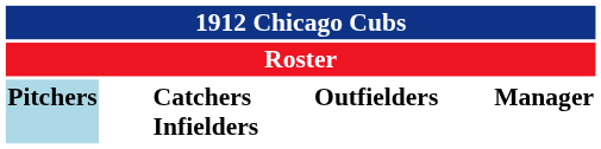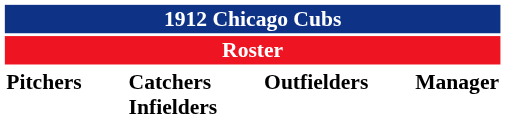Pitchers | column 1: lightblue background -> no background
